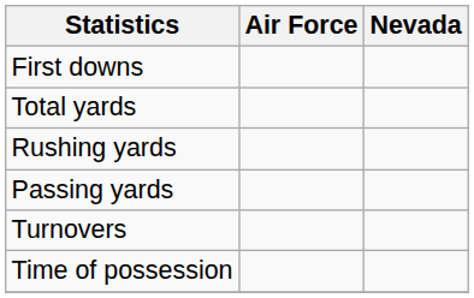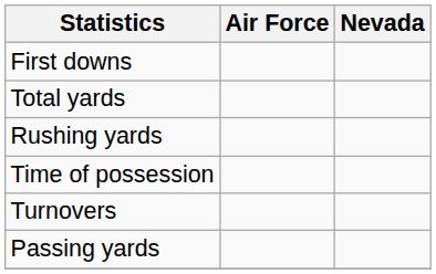rows swapped: Passing yards <-> Time of possession
